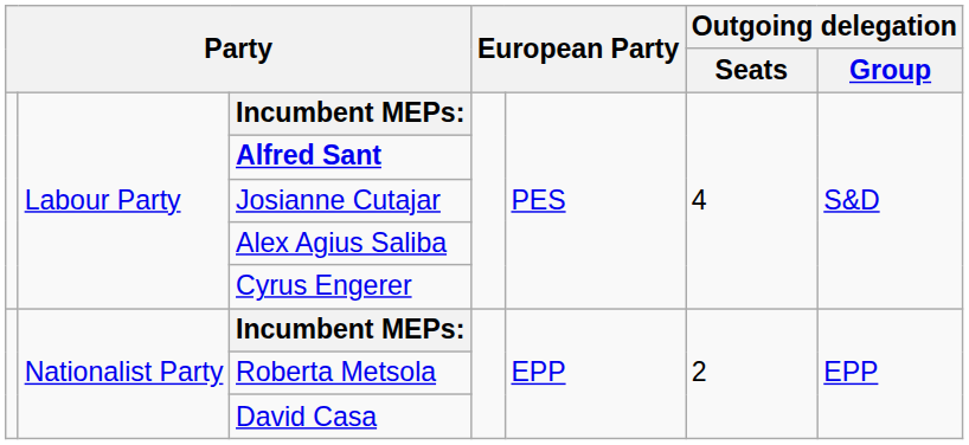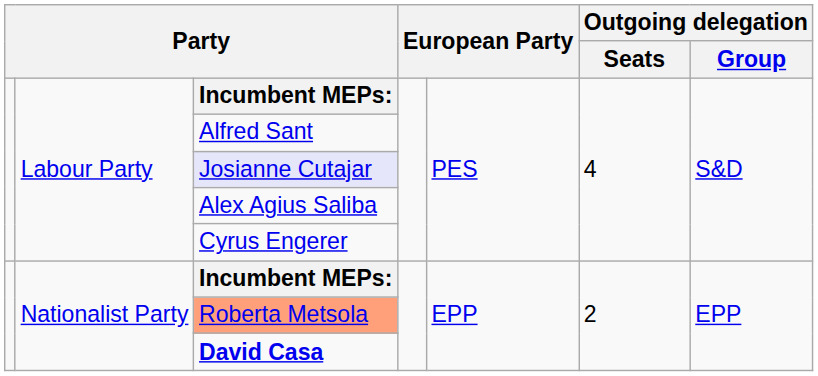Alfred Sant | column 3: bold -> normal
Josianne Cutajar | column 3: no background -> lavender background
Roberta Metsola | column 3: no background -> lightsalmon background
David Casa | column 3: normal -> bold
